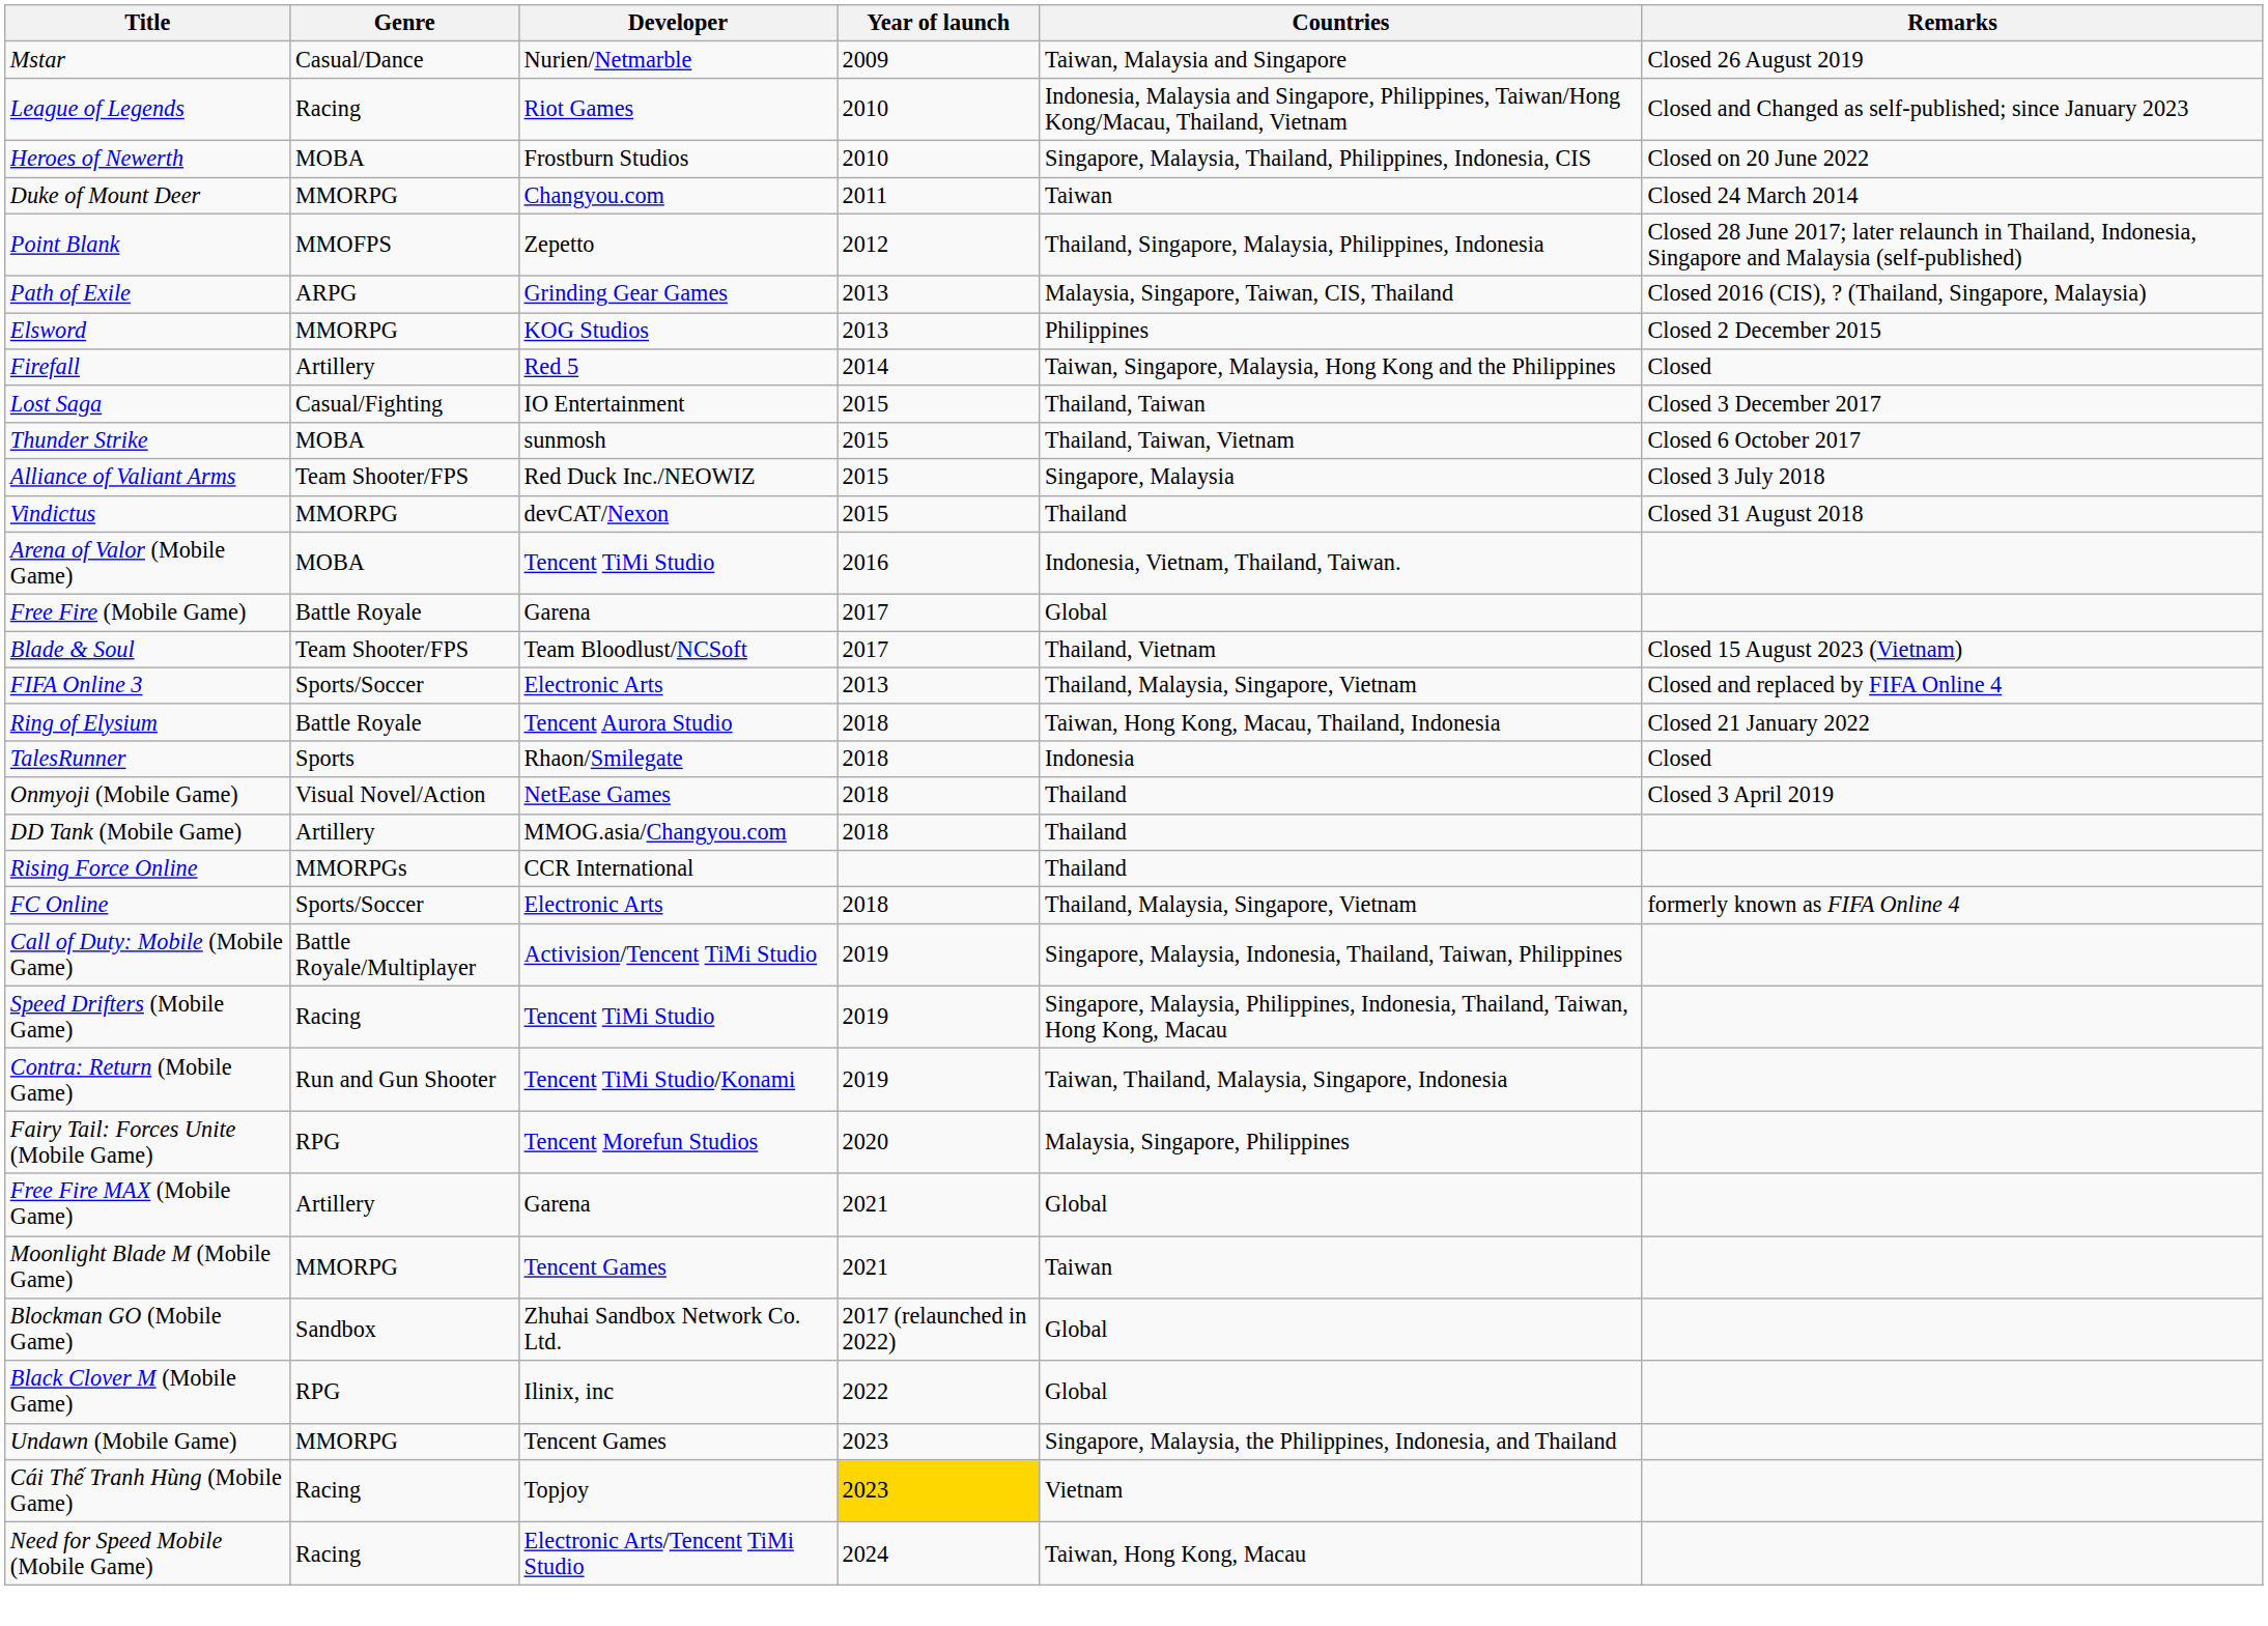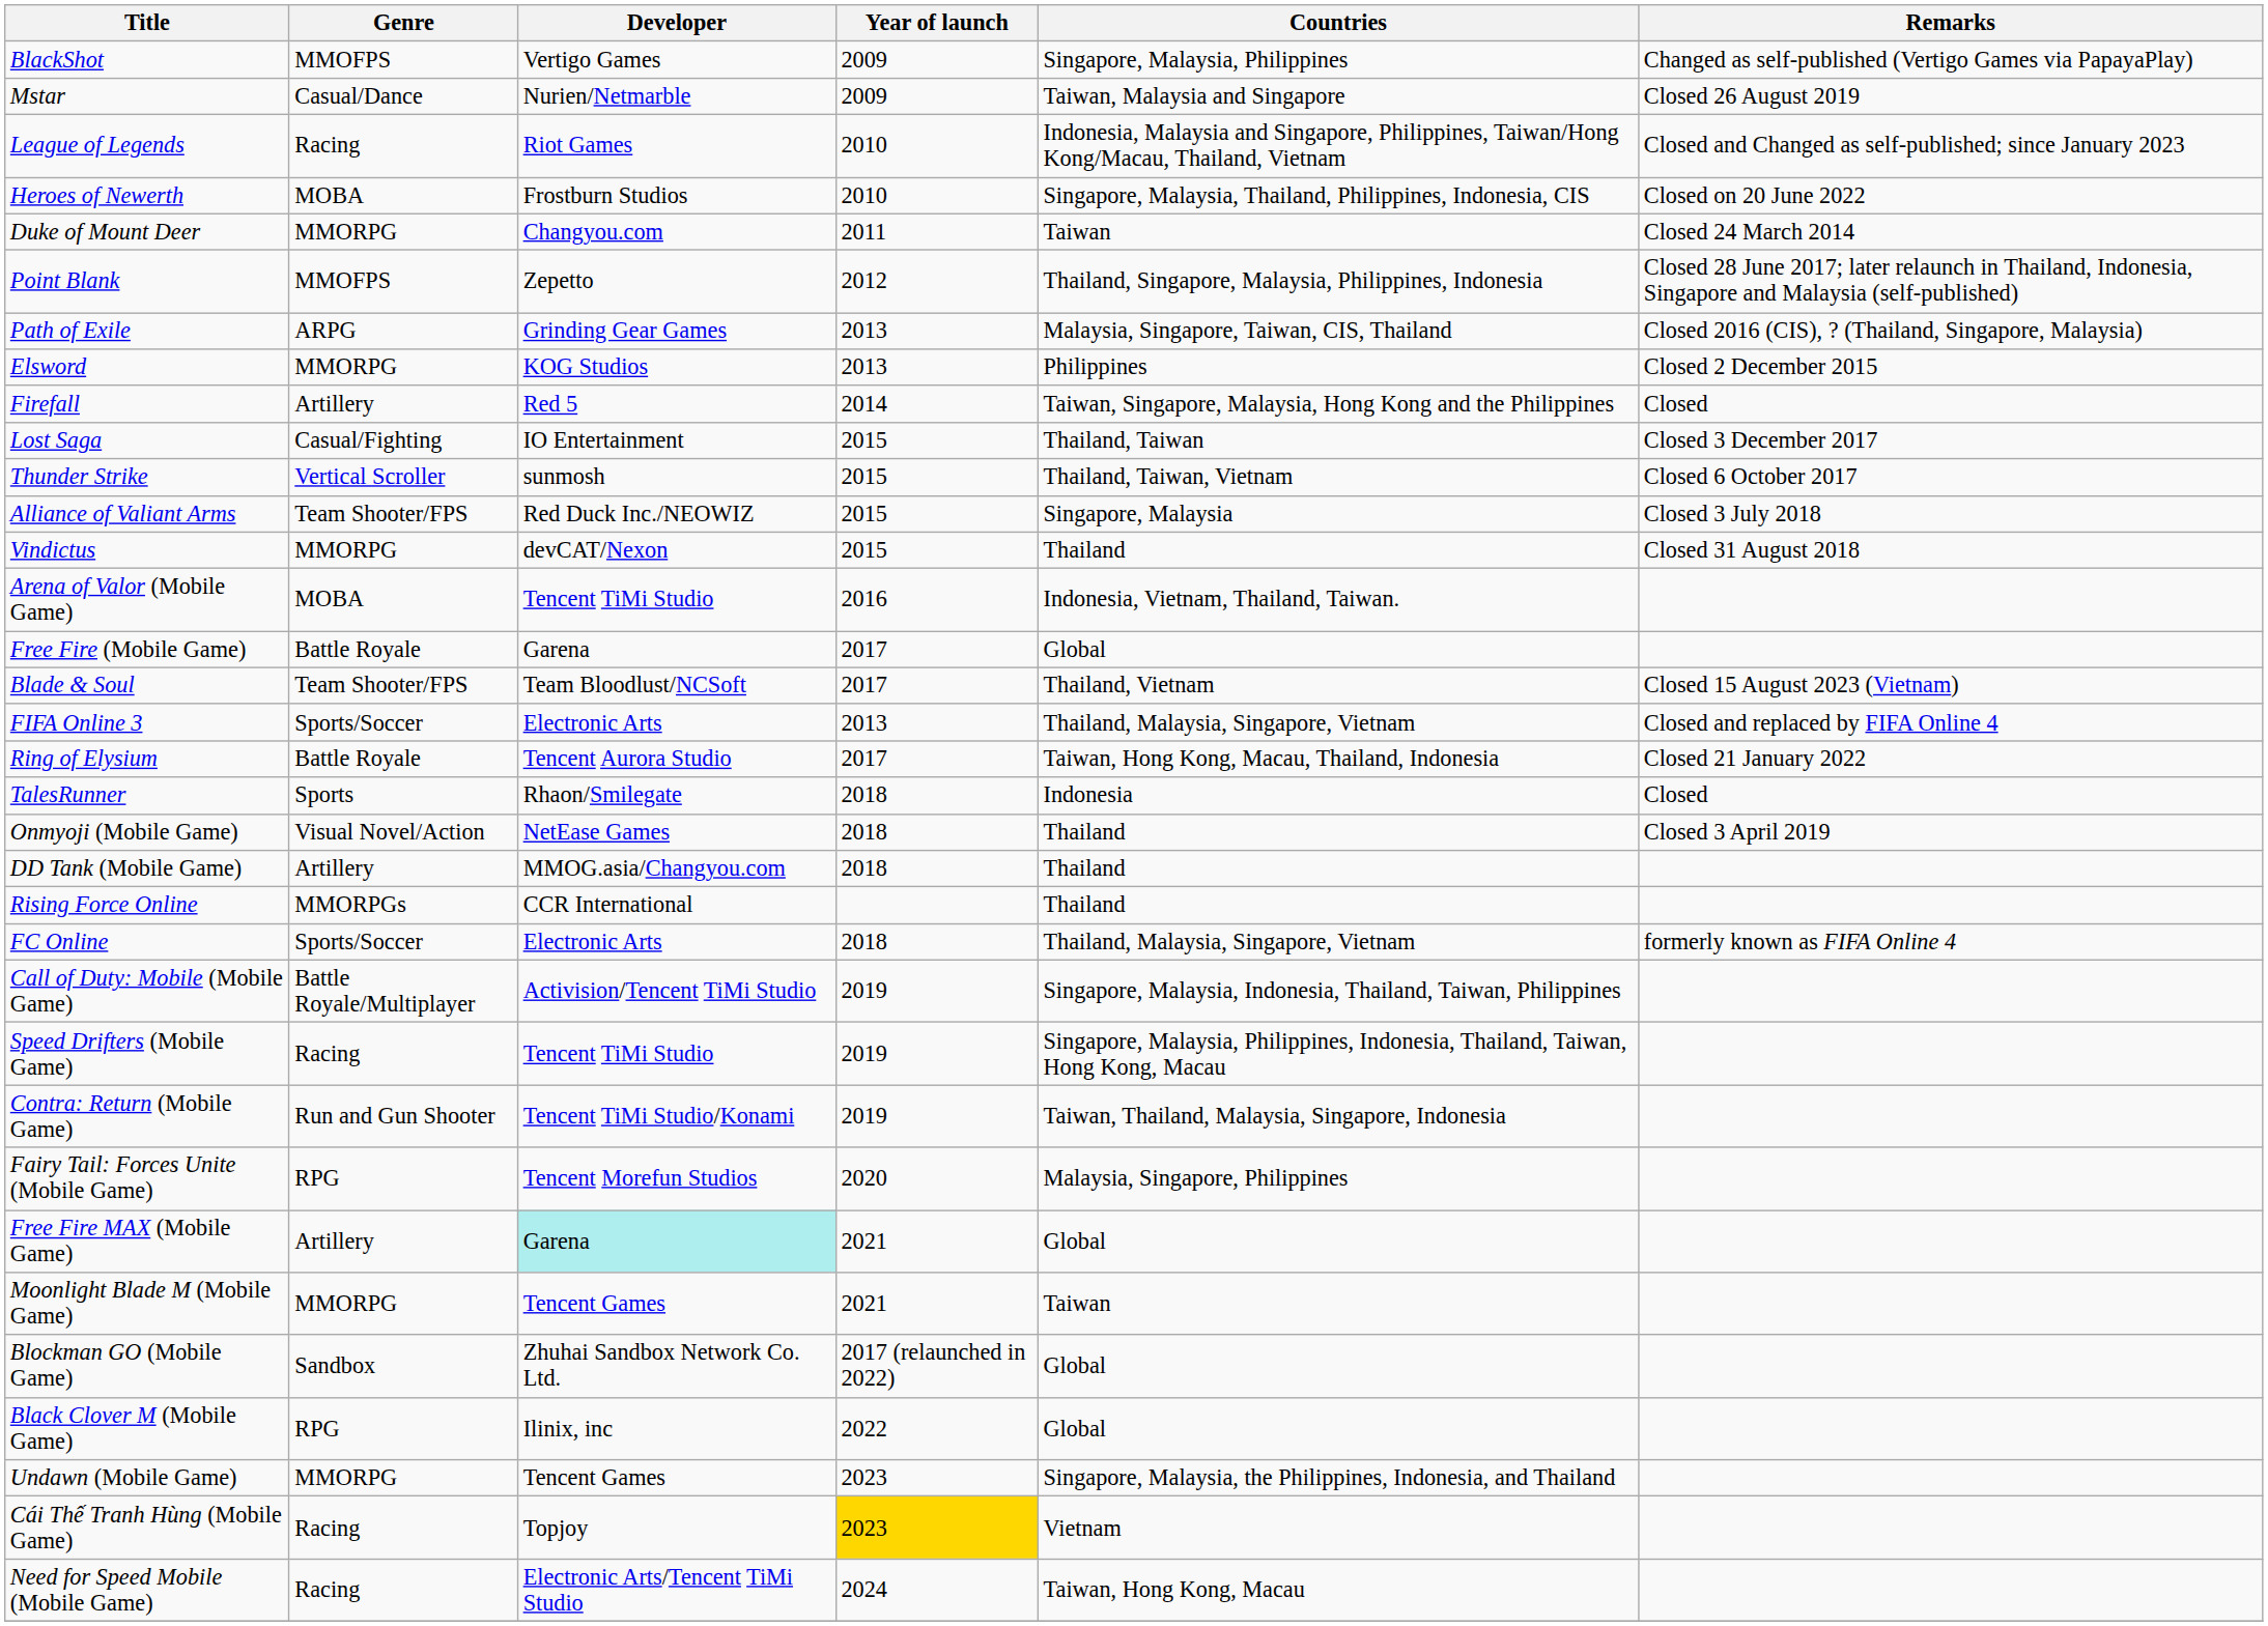+ row: BlackShot | MMOFPS | Vertigo Games | 2009 | Singapore, Malaysia, Philippines | Changed as self-published (Vertigo Games via PapayaPlay)
Thunder Strike | Genre: MOBA -> Vertical Scroller
Ring of Elysium | Year of launch: 2018 -> 2017
Free Fire MAX (Mobile Game) | Developer: no background -> paleturquoise background
